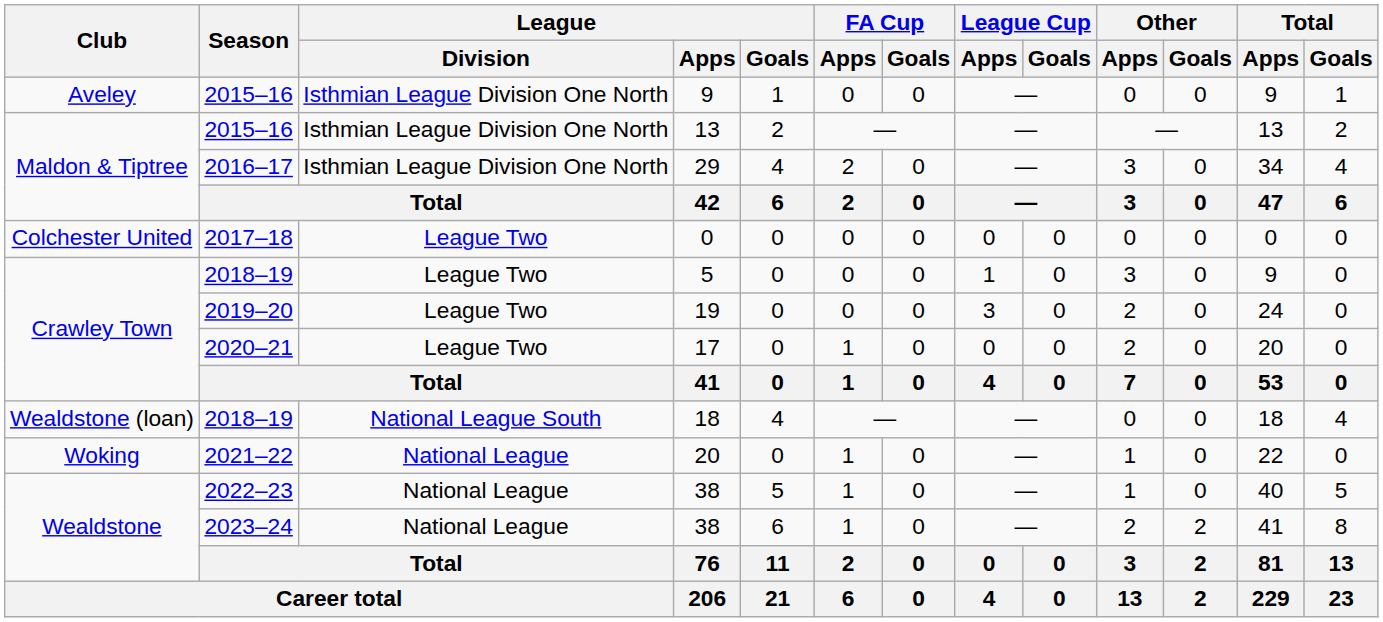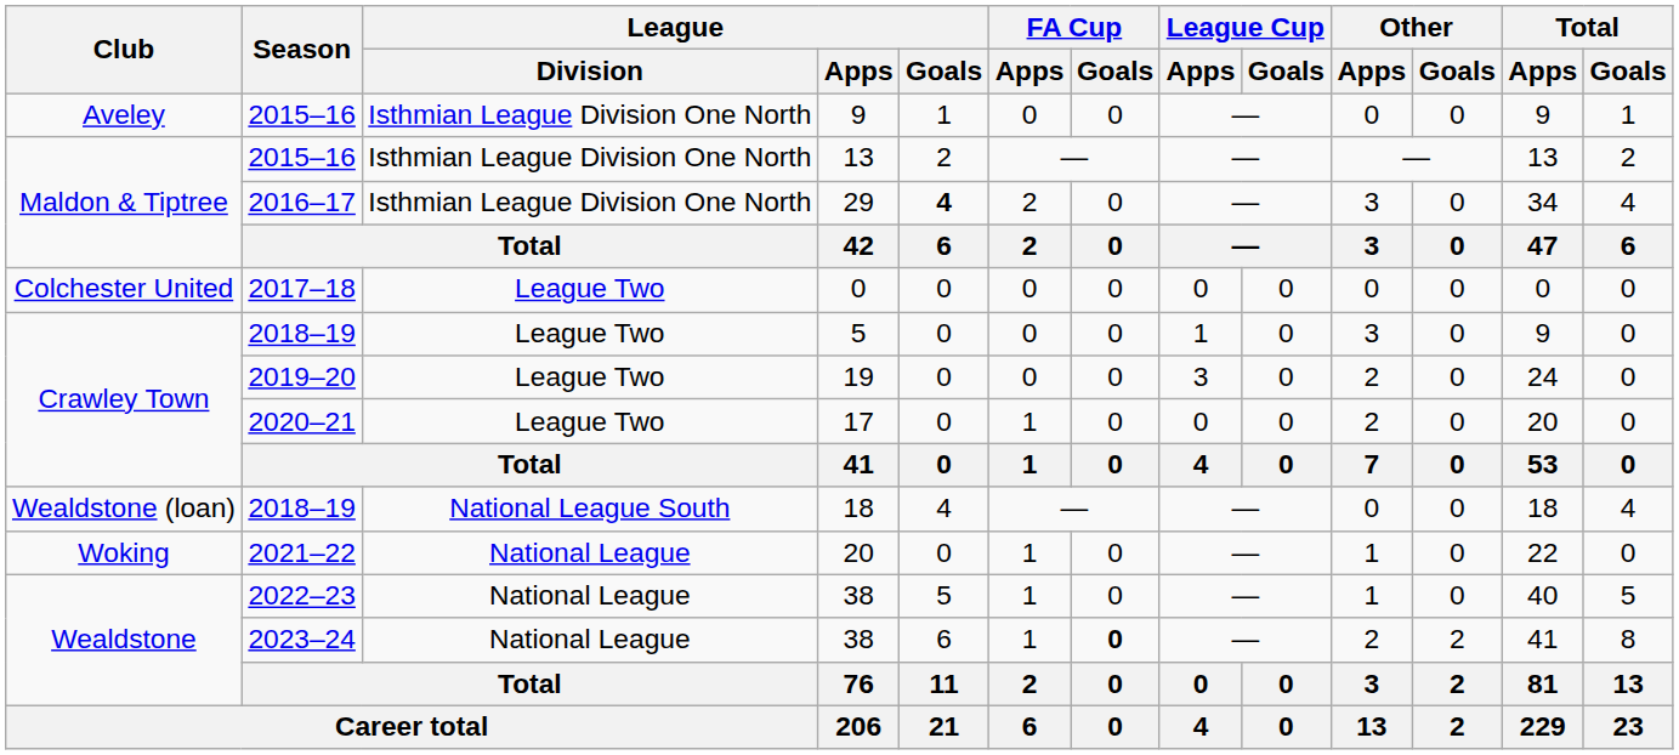29 | League / Goals: normal -> bold
2023–24 / 38 | FA Cup / Goals: normal -> bold
